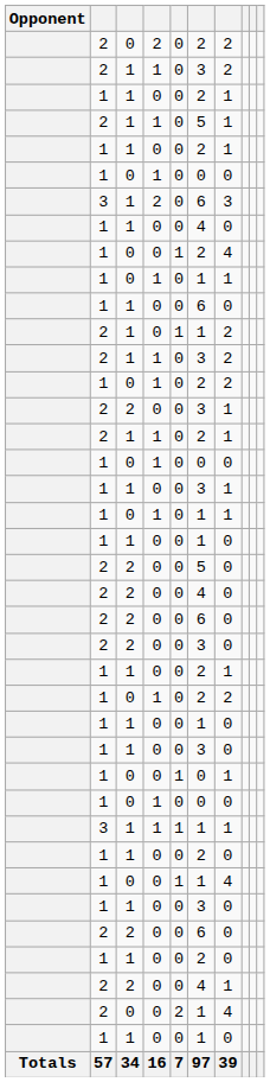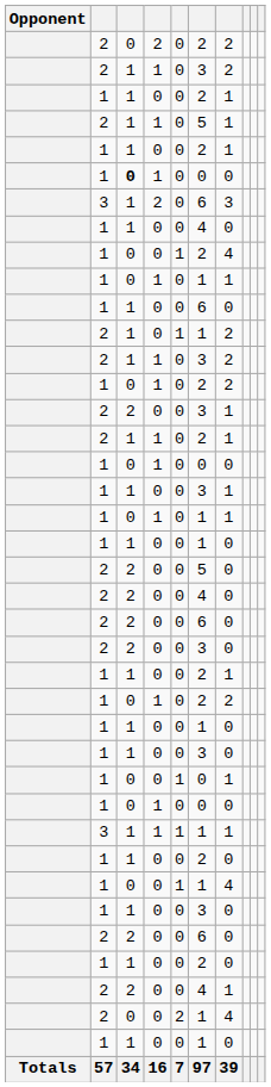row 7 | column 3: normal -> bold
